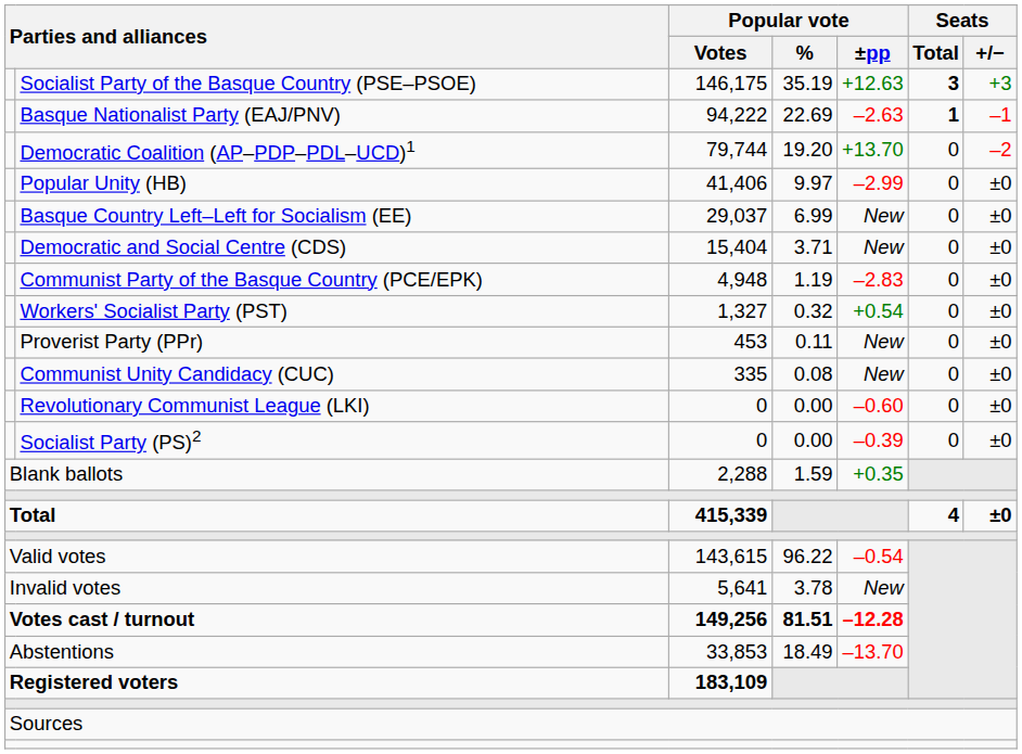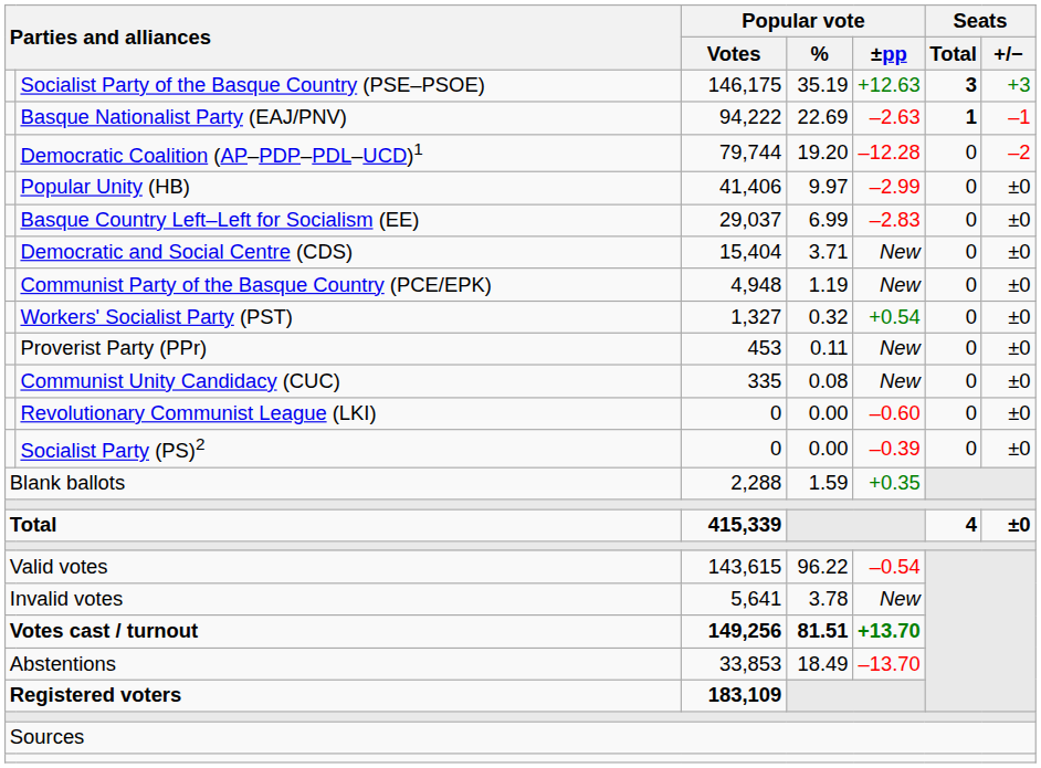Democratic Coalition (AP–PDP–PDL–UCD)1 | Popular vote / ±pp: +13.70 -> –12.28
Basque Country Left–Left for Socialism (EE) | Popular vote / ±pp: New -> –2.83
Communist Party of the Basque Country (PCE/EPK) | Popular vote / ±pp: –2.83 -> New
Votes cast / turnout | Popular vote / ±pp: –12.28 -> +13.70
